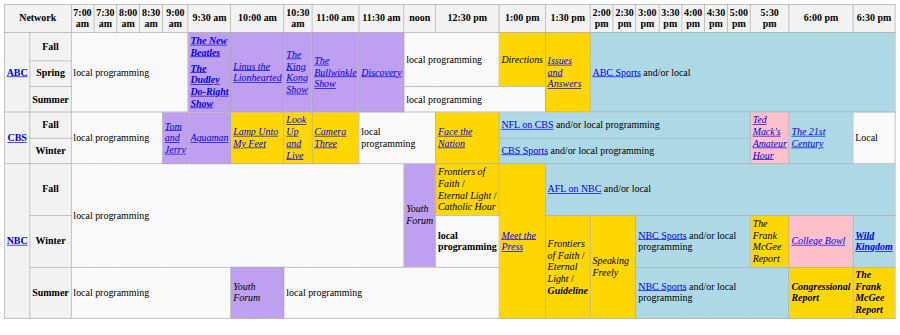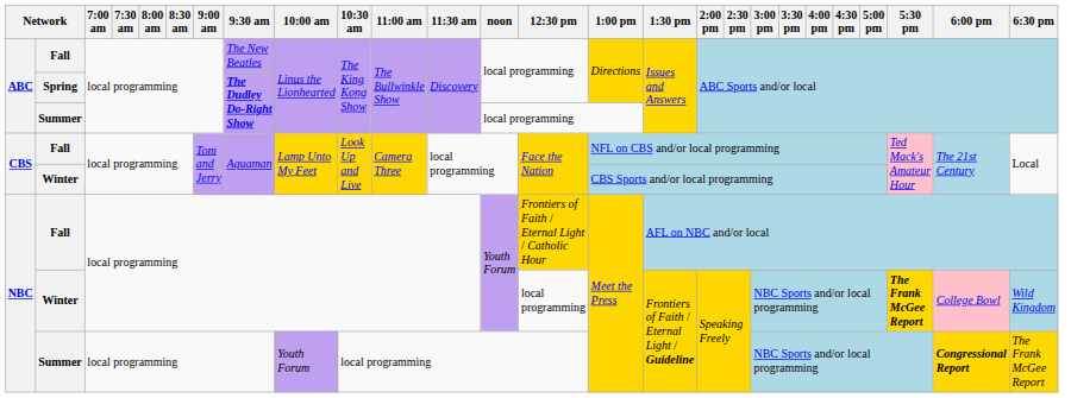ABC / Fall | 9:30 am: bold -> normal
NBC / Winter | 12:30 pm: bold -> normal
NBC / Winter | 5:30 pm: normal -> bold
NBC / Winter | 6:30 pm: bold -> normal
NBC / Summer | 6:30 pm: bold -> normal
